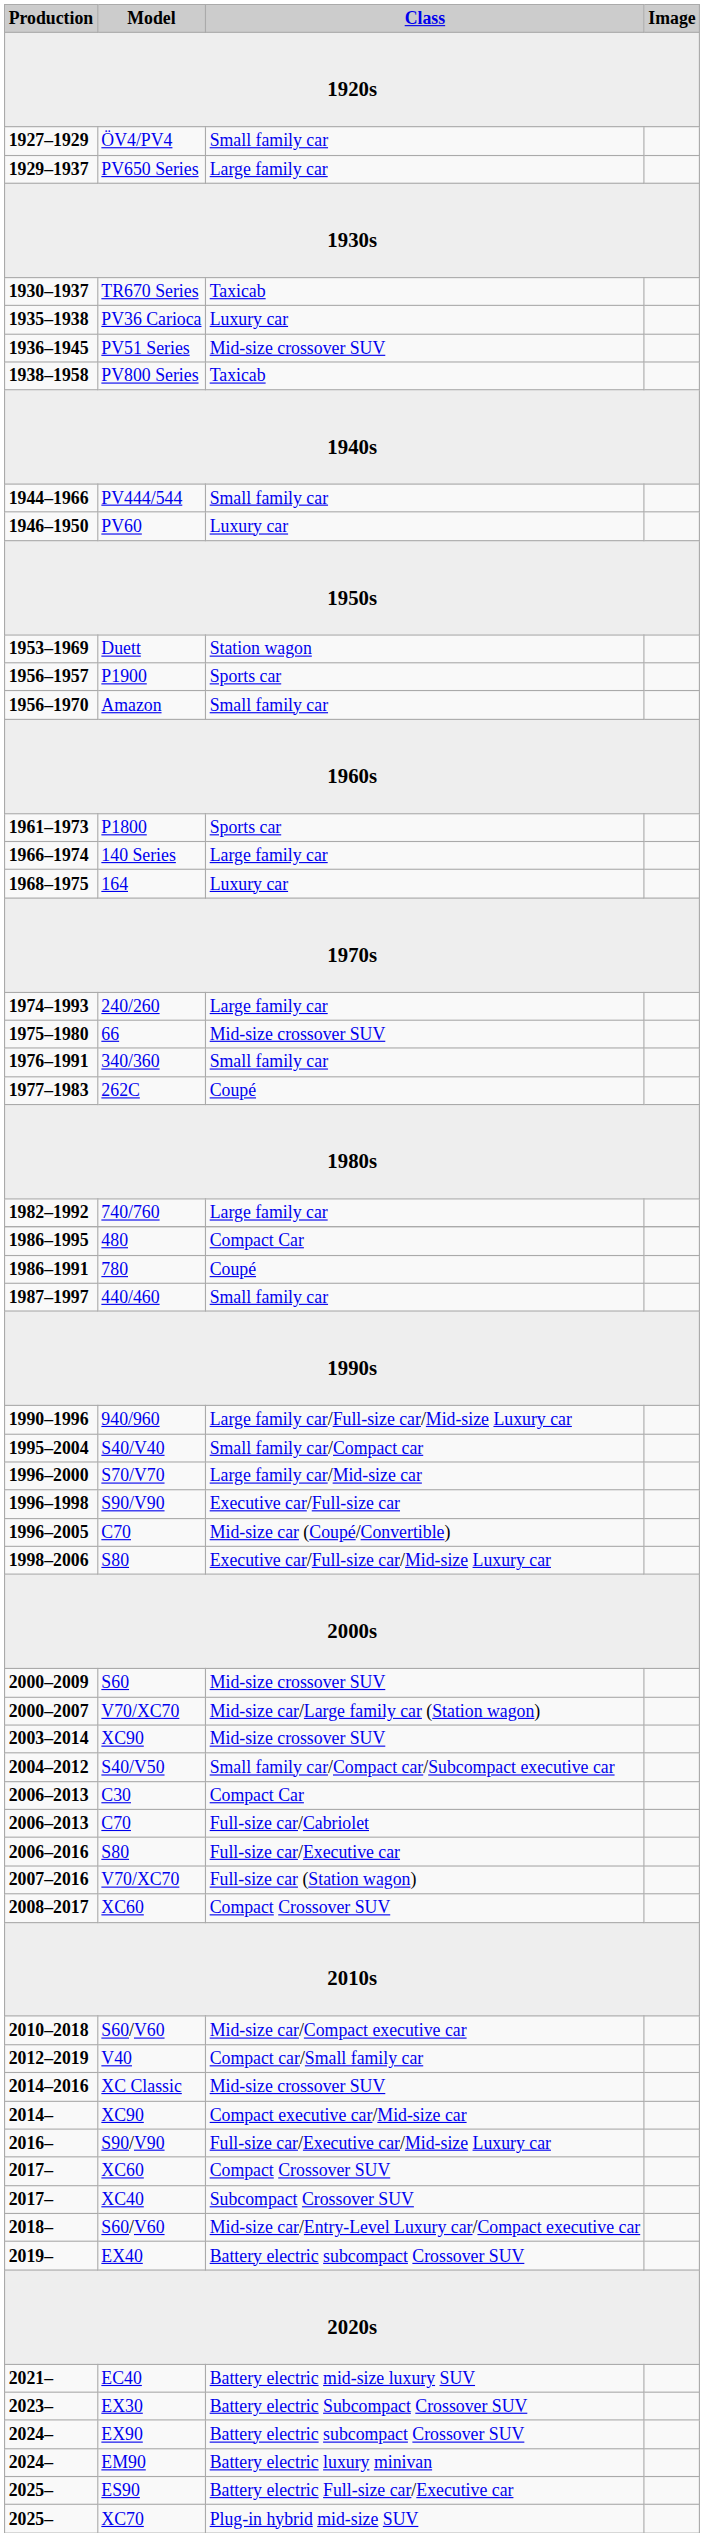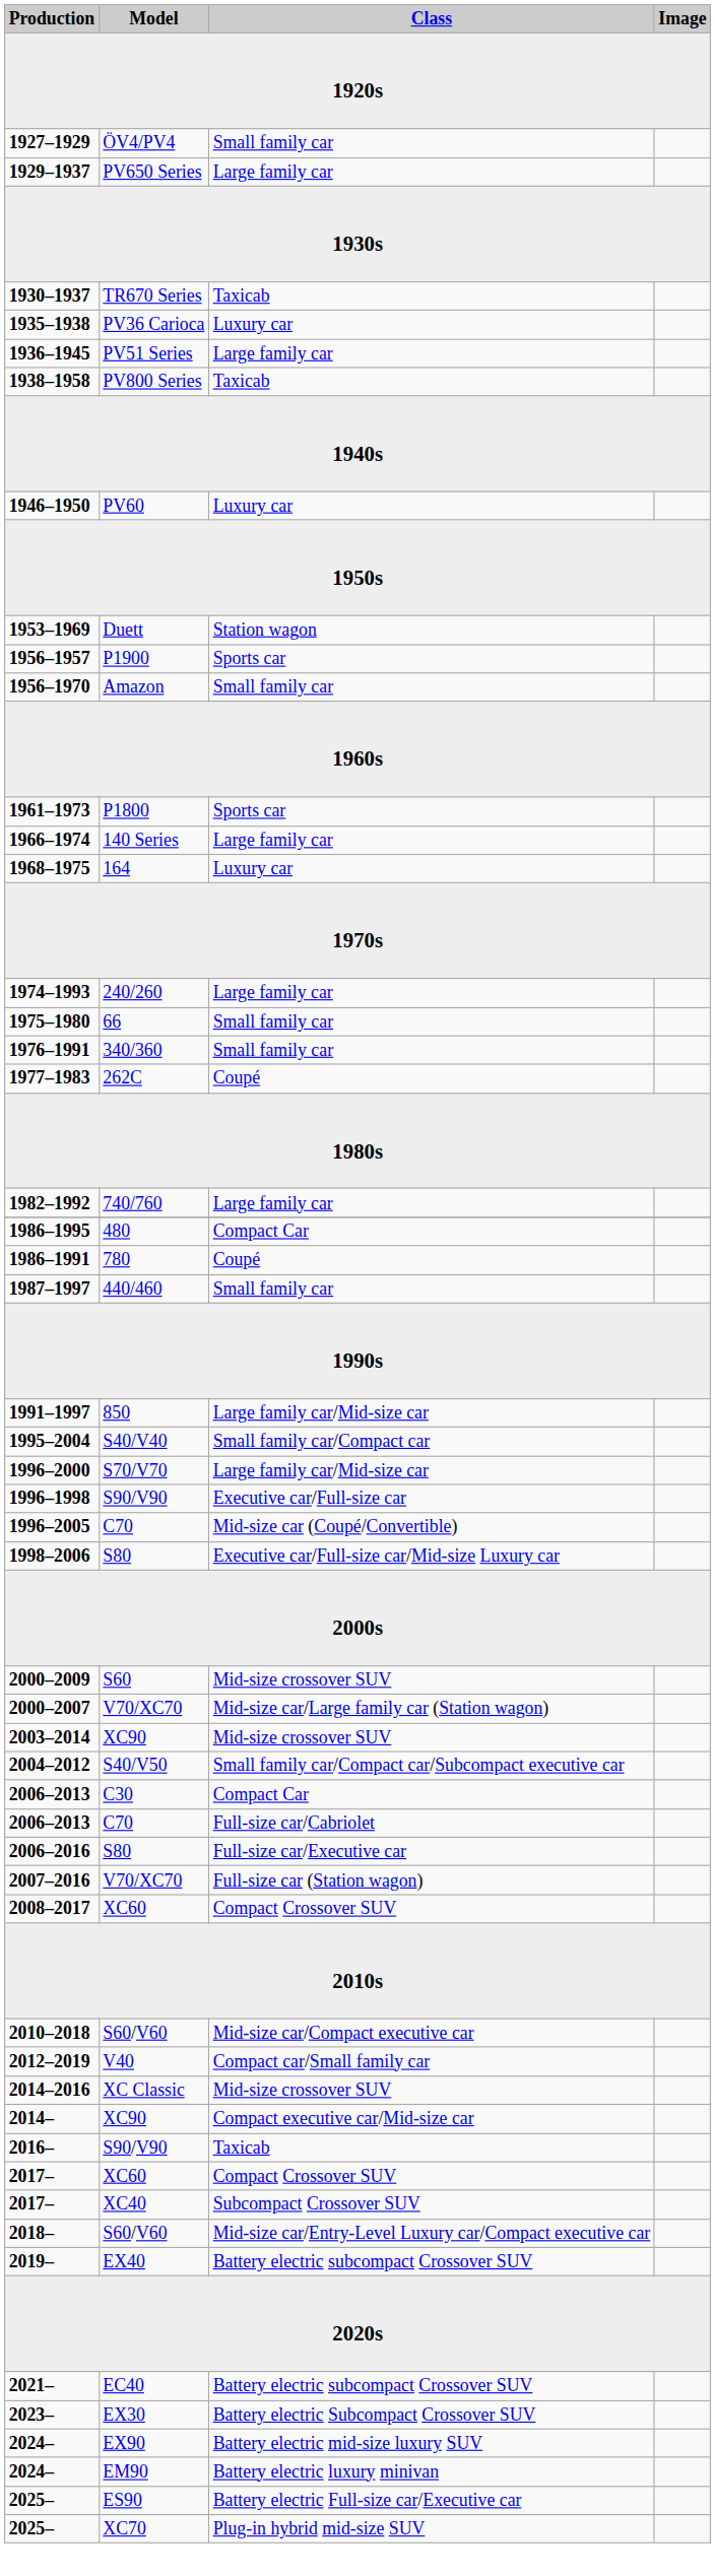1936–1945 | Class: Mid-size crossover SUV -> Large family car
- row: 1944–1966 | PV444/544 | Small family car
1975–1980 | Class: Mid-size crossover SUV -> Small family car
- row: 1990–1996 | 940/960 | Large family car/Full-size car/Mid-size Luxury car
+ row: 1991–1997 | 850 | Large family car/Mid-size car
2016– | Class: Full-size car/Executive car/Mid-size Luxury car -> Taxicab
2021– | Class: Battery electric mid-size luxury SUV -> Battery electric subcompact Crossover SUV
2024– / EX90 | Class: Battery electric subcompact Crossover SUV -> Battery electric mid-size luxury SUV
